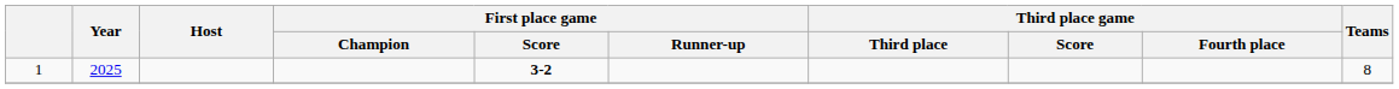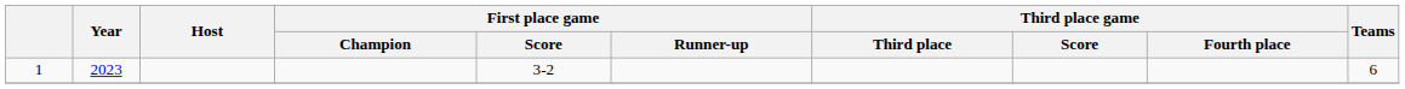1 | Year: 2025 -> 2023
1 | First place game / Score: bold -> normal
1 | Teams: 8 -> 6
